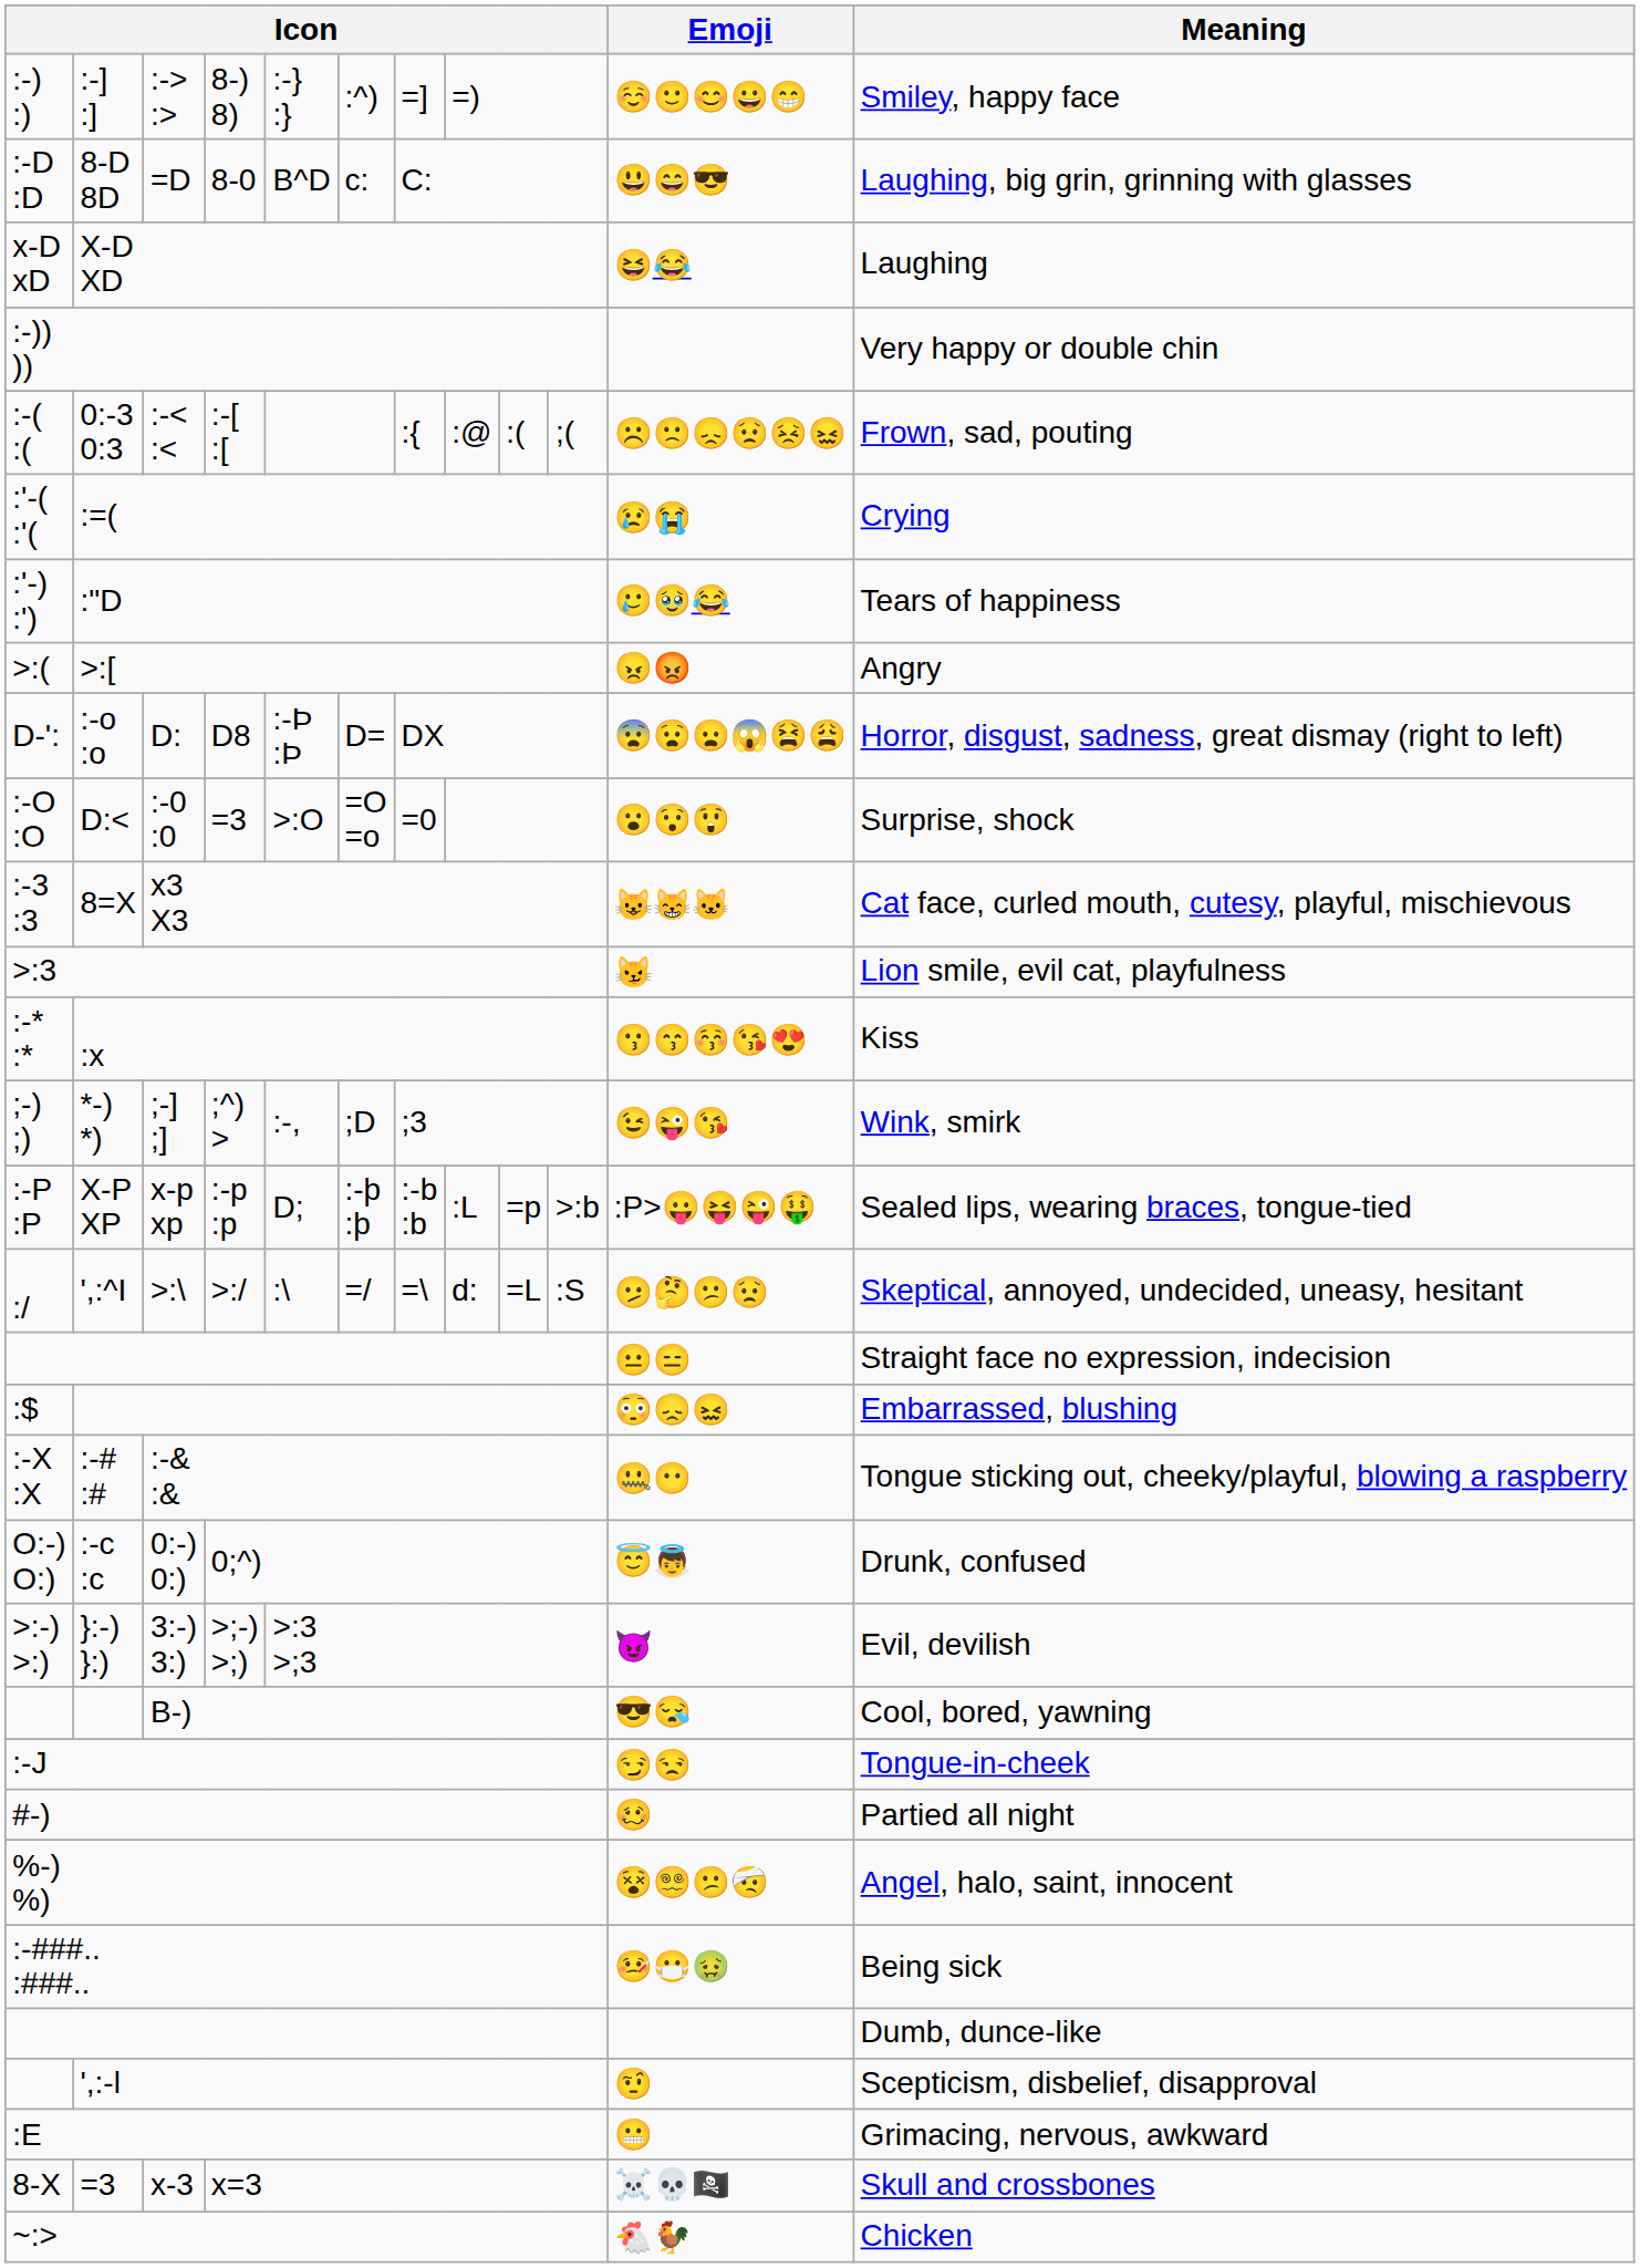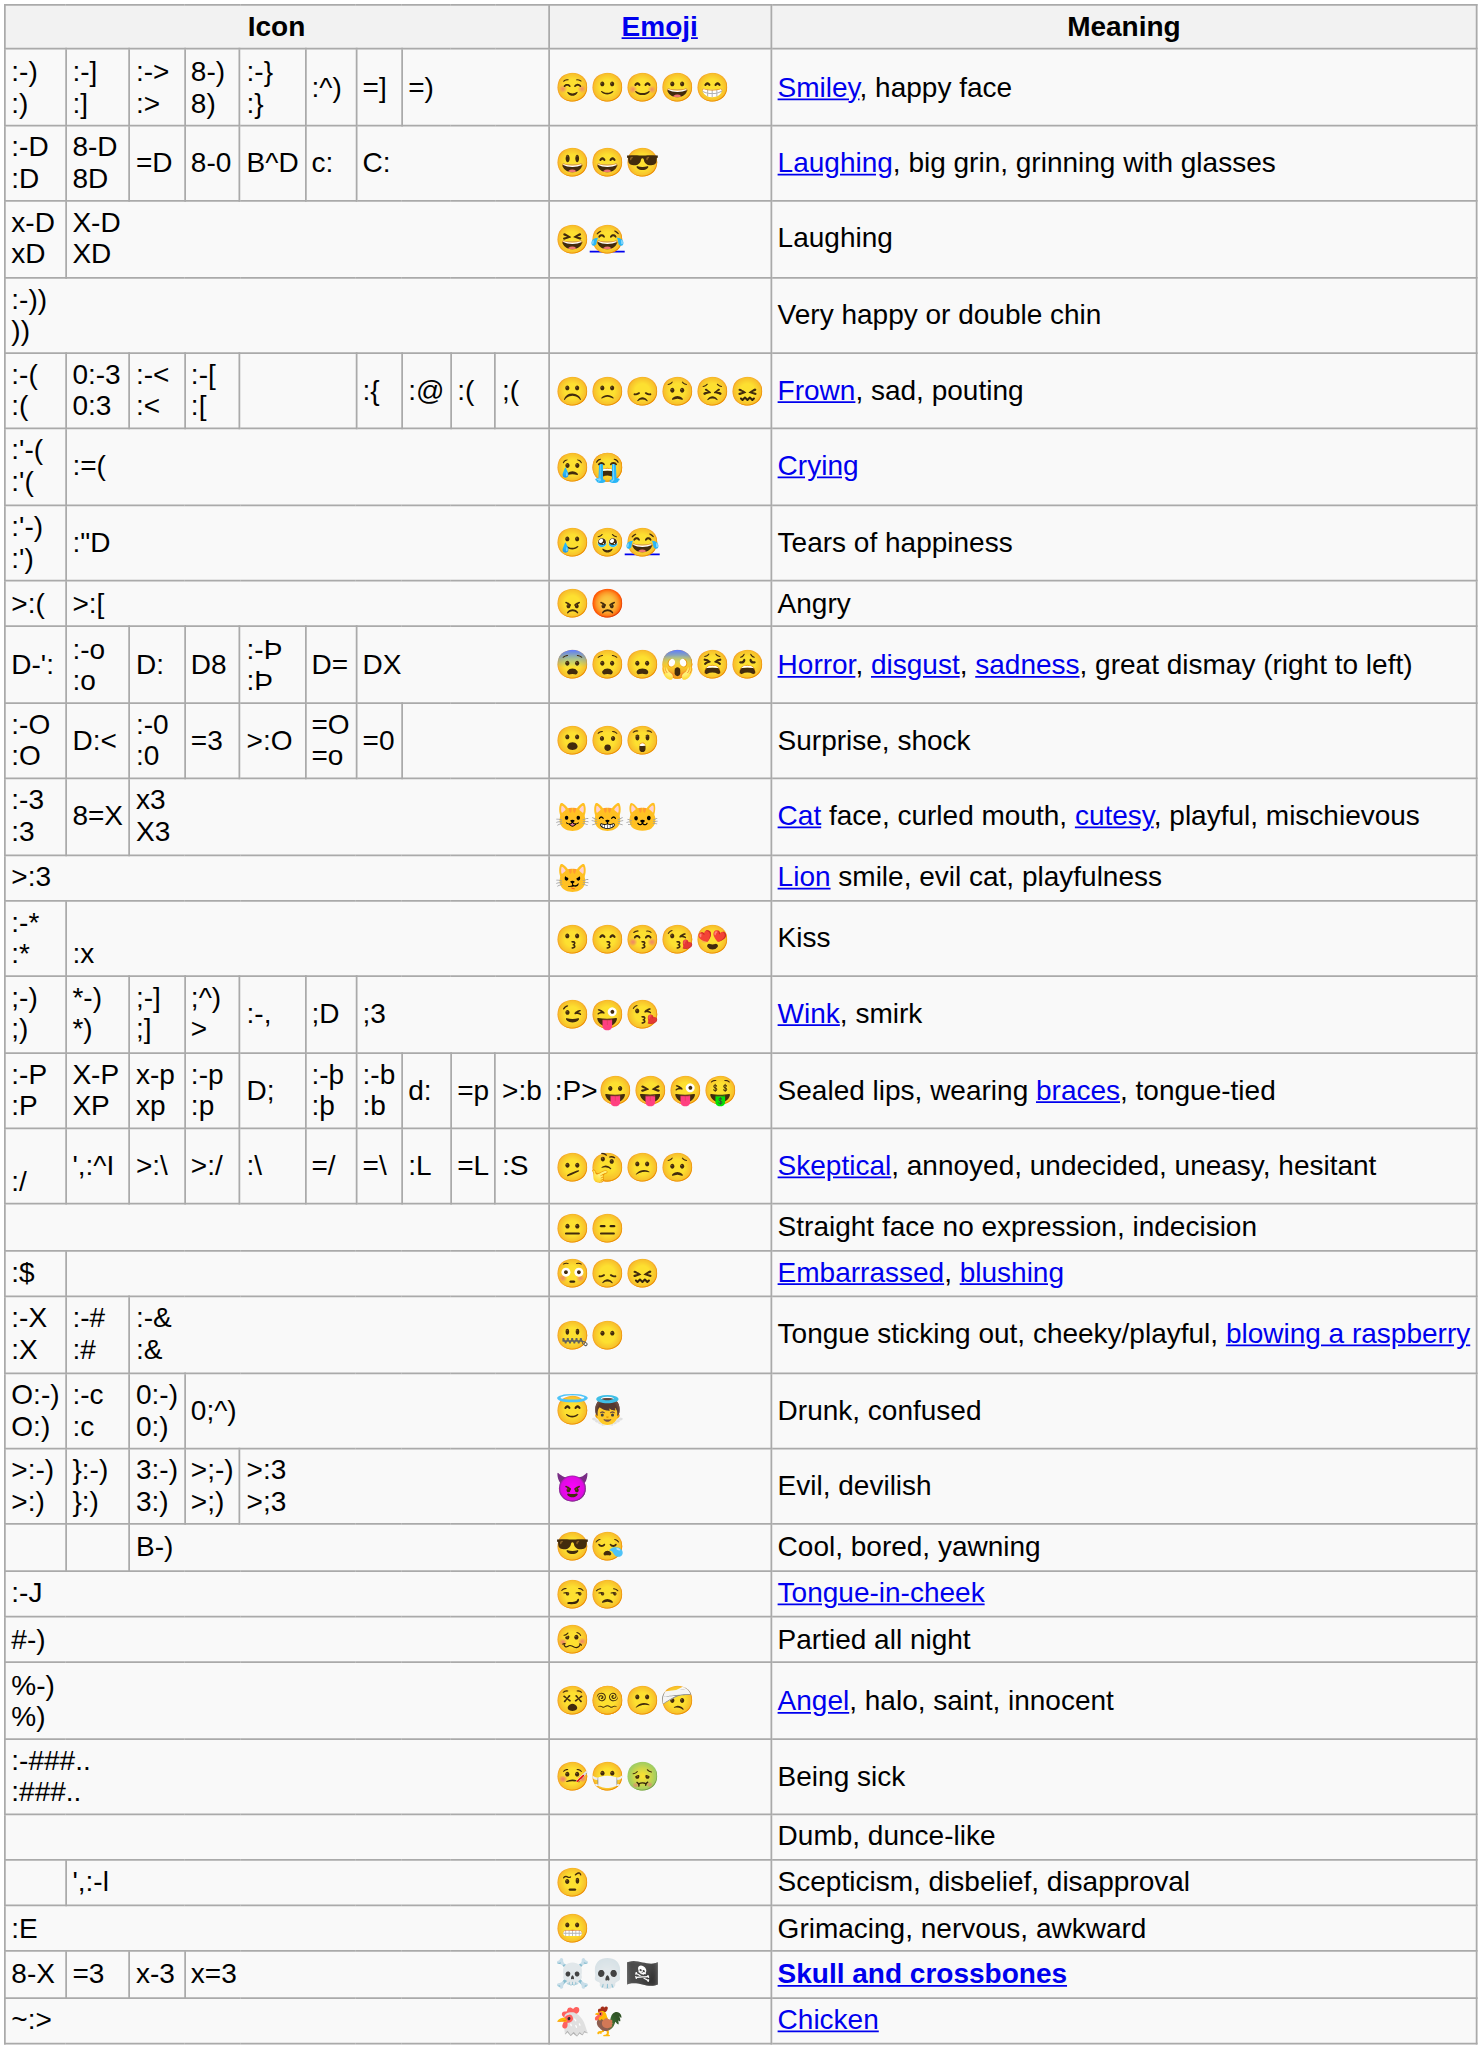x‑p xp | column 8: :L -> d:
>:\ | column 8: d: -> :L
x-3 | Meaning: normal -> bold
